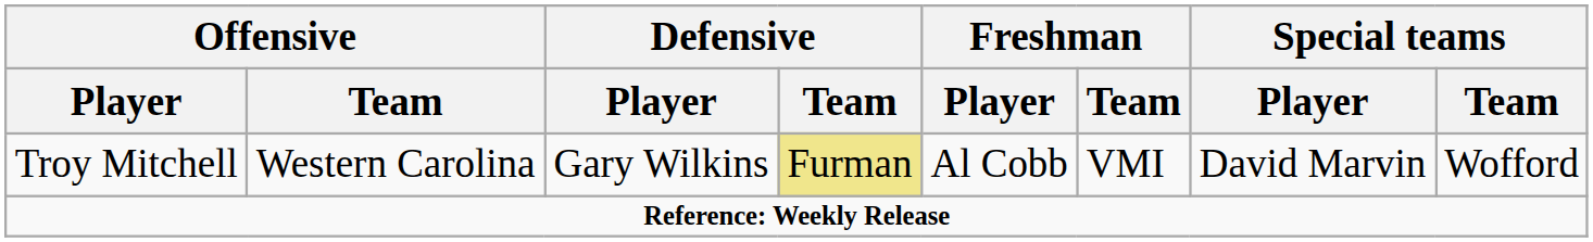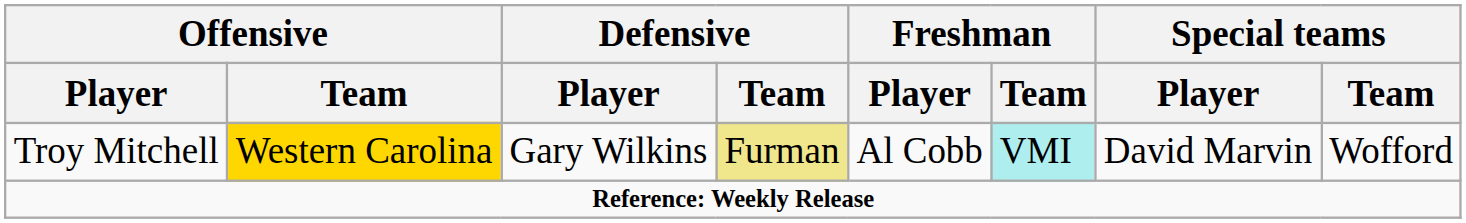Troy Mitchell | Offensive / Team: no background -> gold background
Troy Mitchell | Freshman / Team: no background -> paleturquoise background
